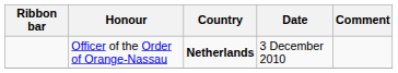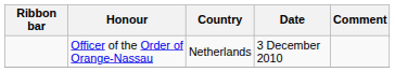Officer of the Order of Orange-Nassau | Country: bold -> normal
